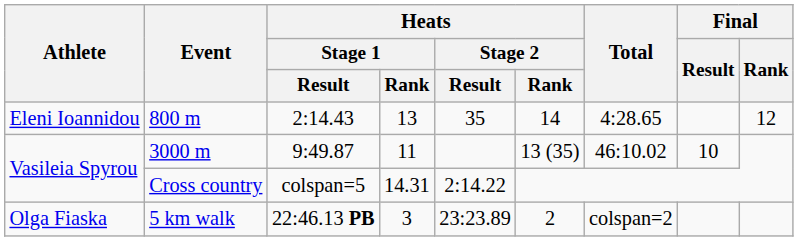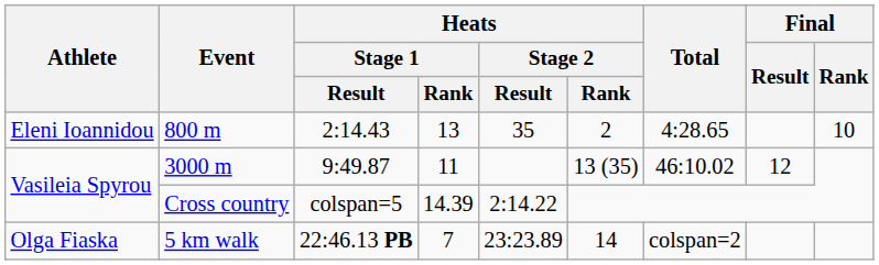800 m | Heats / Stage 2 / Rank: 14 -> 2
800 m | Final / Rank: 12 -> 10
3000 m | Final / Result: 10 -> 12
Cross country | Heats / Stage 1 / Rank: 14.31 -> 14.39
5 km walk | Heats / Stage 1 / Rank: 3 -> 7
5 km walk | Heats / Stage 2 / Rank: 2 -> 14
